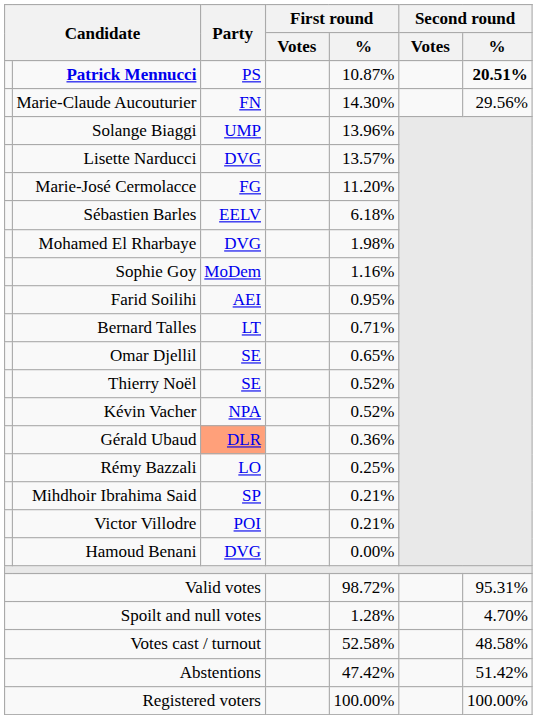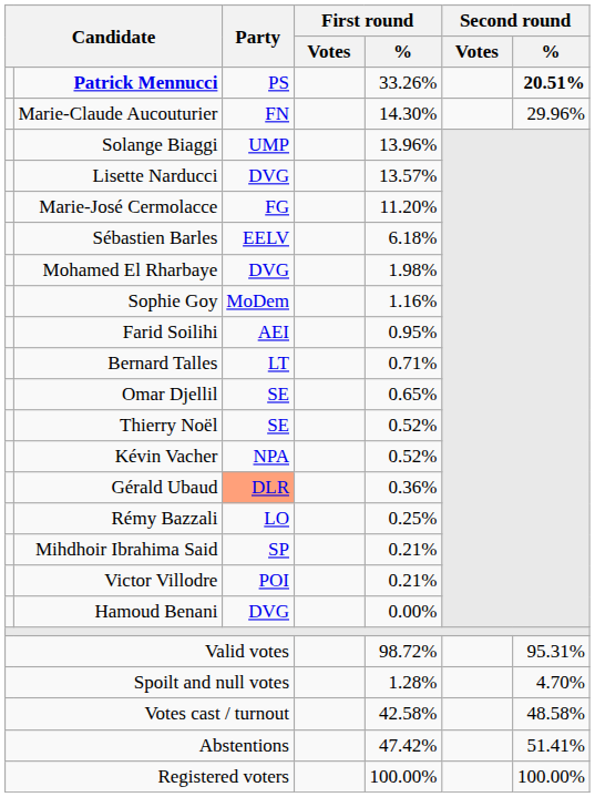Patrick Mennucci | First round / %: 10.87% -> 33.26%
Marie-Claude Aucouturier | Second round / %: 29.56% -> 29.96%
Votes cast / turnout | First round / %: 52.58% -> 42.58%
Abstentions | Second round / %: 51.42% -> 51.41%
